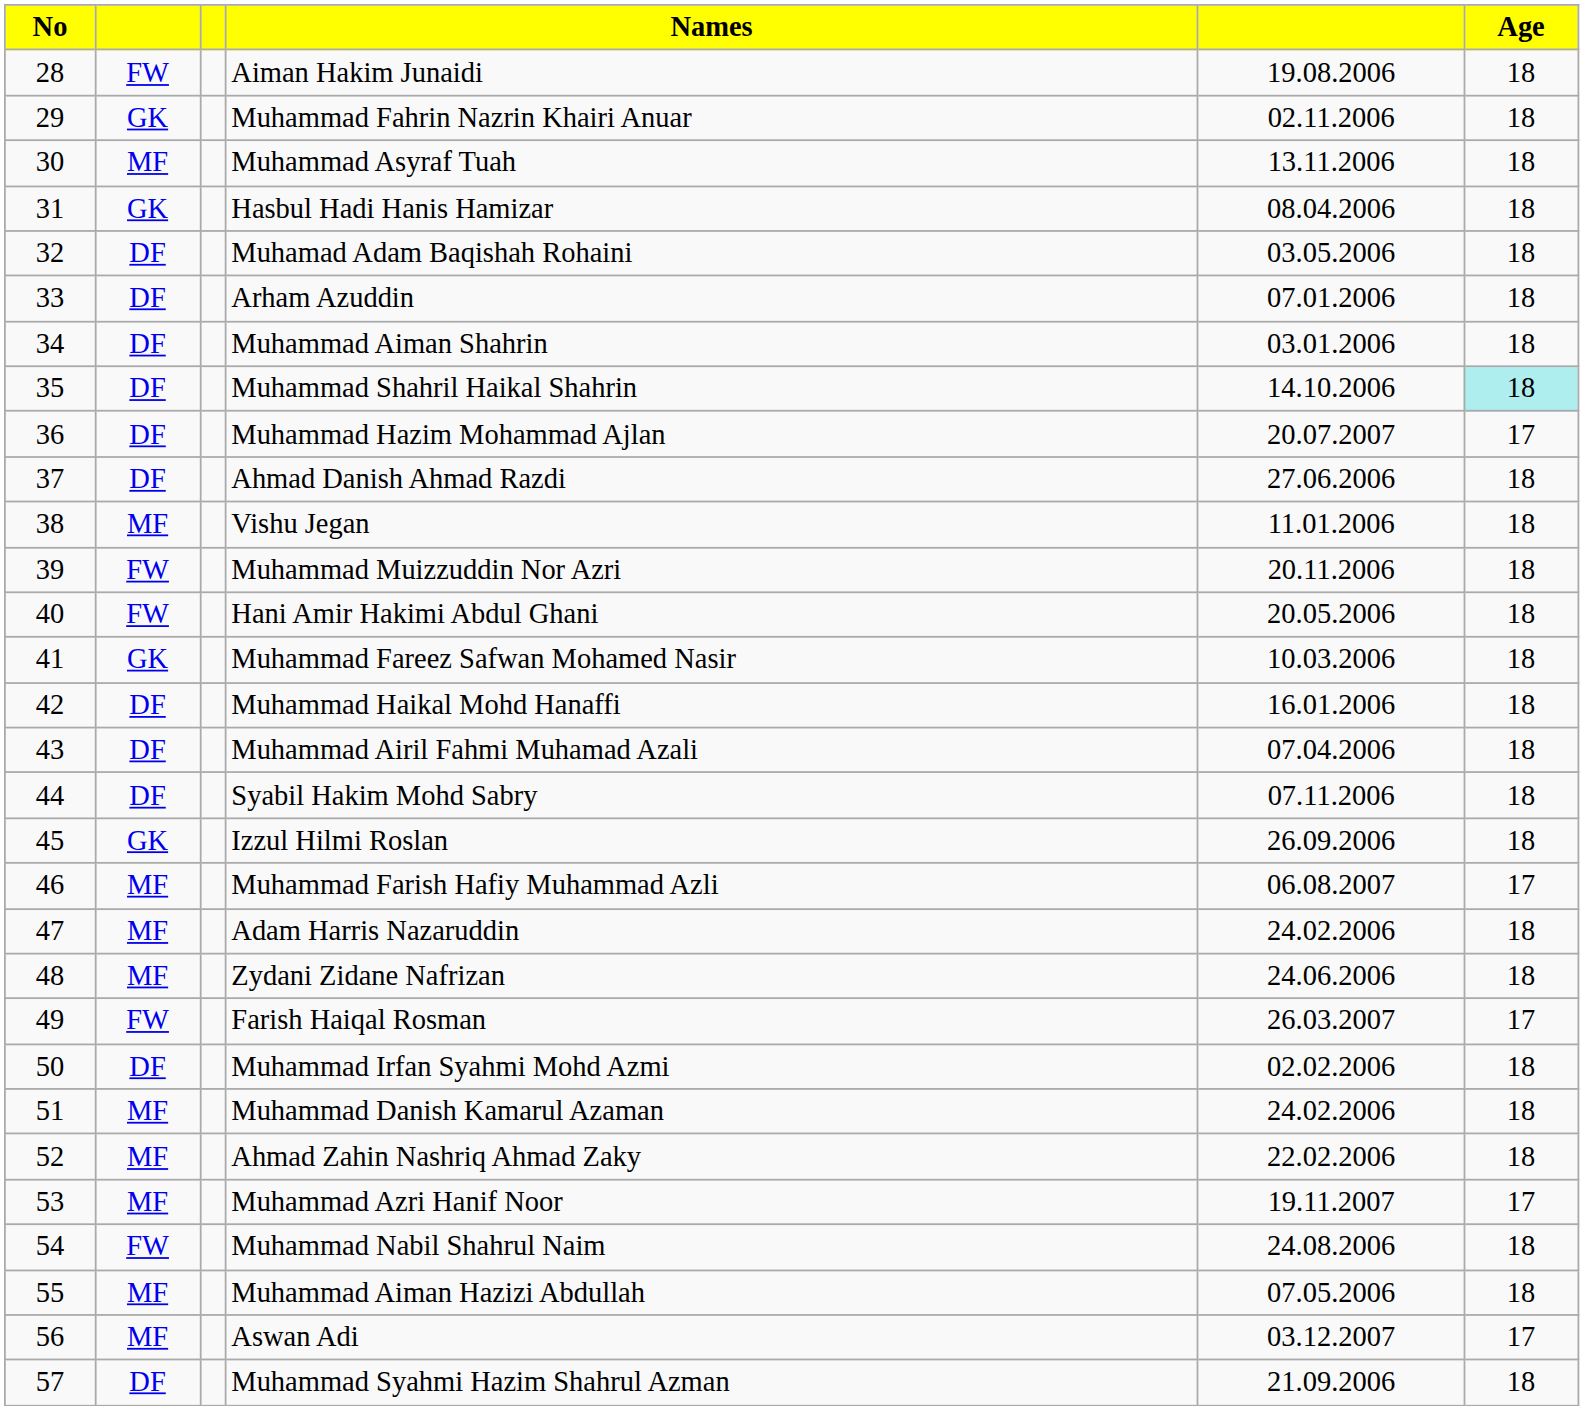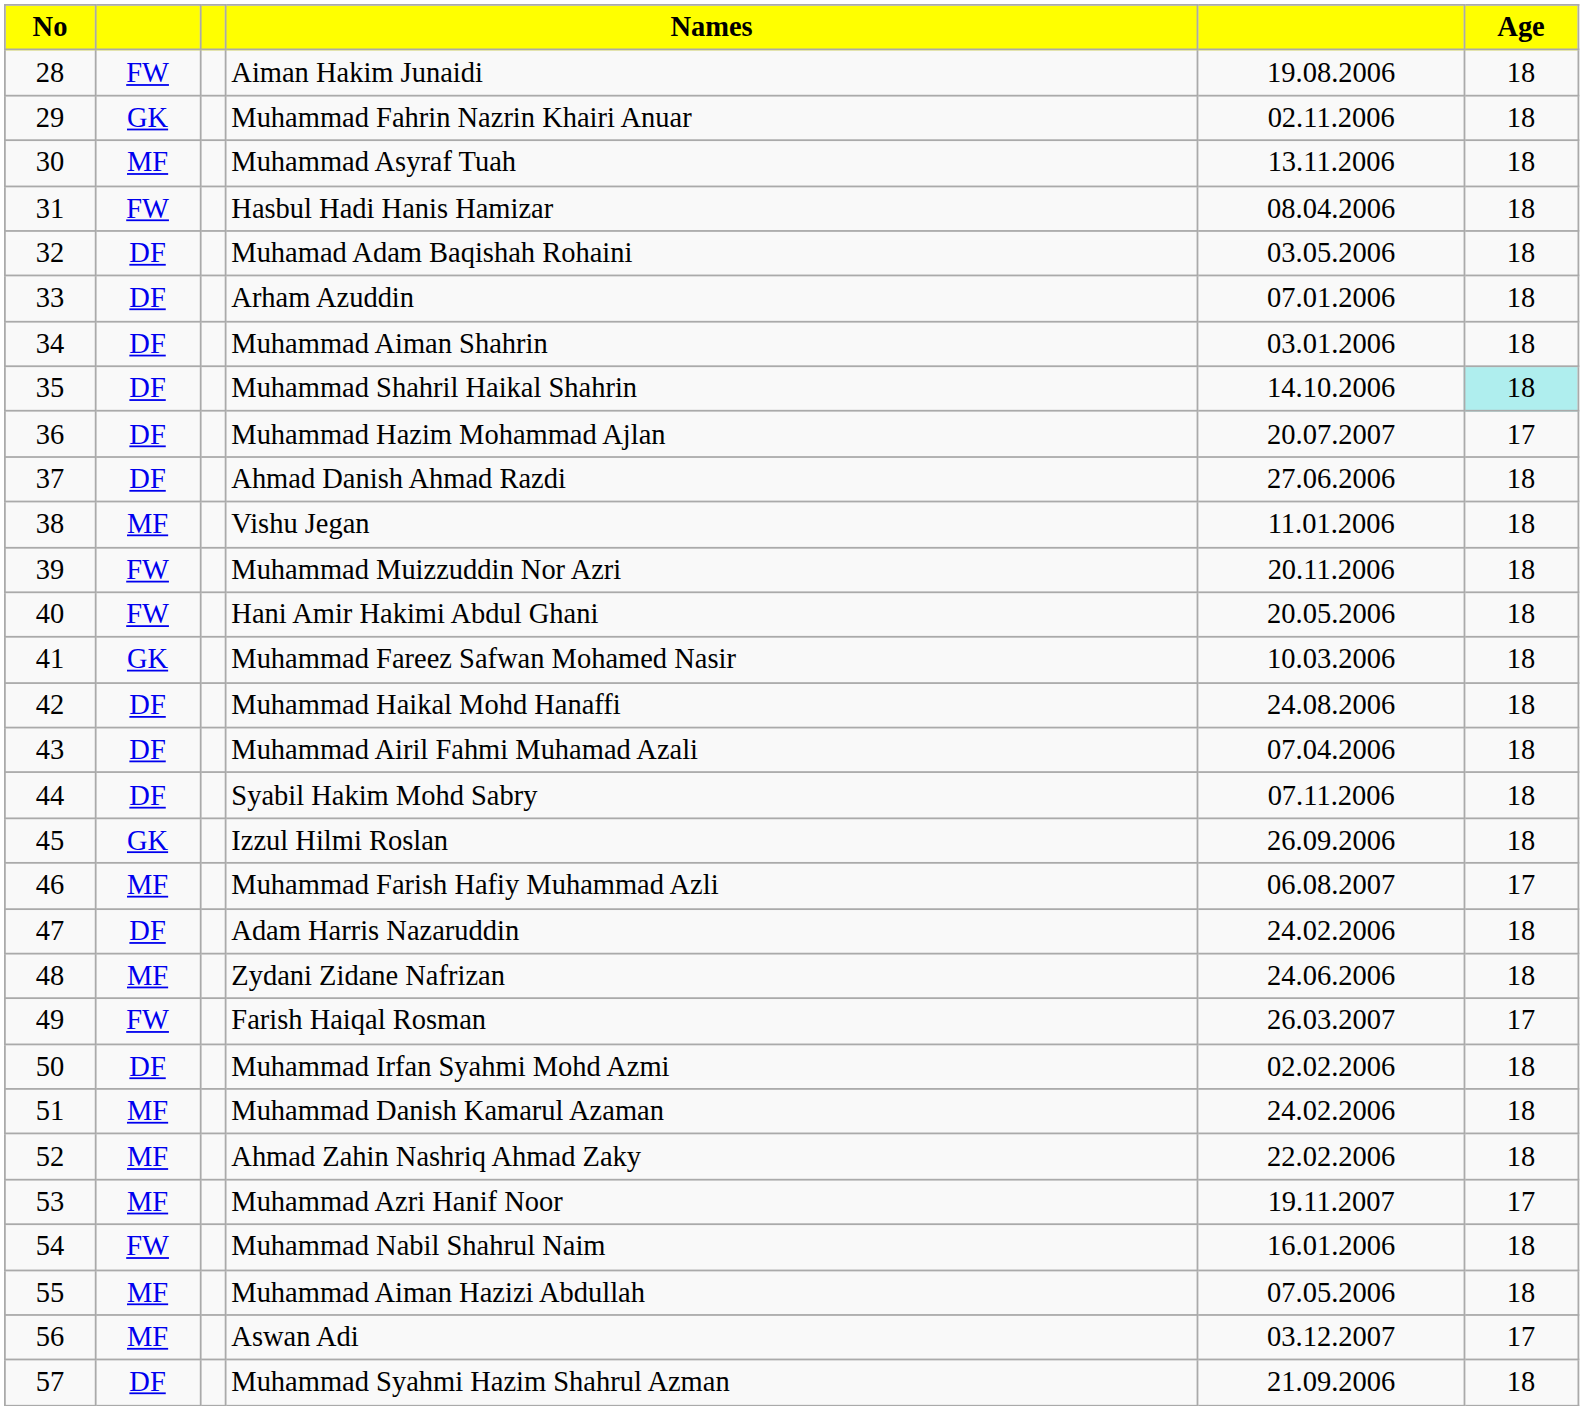Hasbul Hadi Hanis Hamizar | column 2: GK -> FW
Muhammad Haikal Mohd Hanaffi | column 5: 16.01.2006 -> 24.08.2006
Adam Harris Nazaruddin | column 2: MF -> DF
Muhammad Nabil Shahrul Naim | column 5: 24.08.2006 -> 16.01.2006
